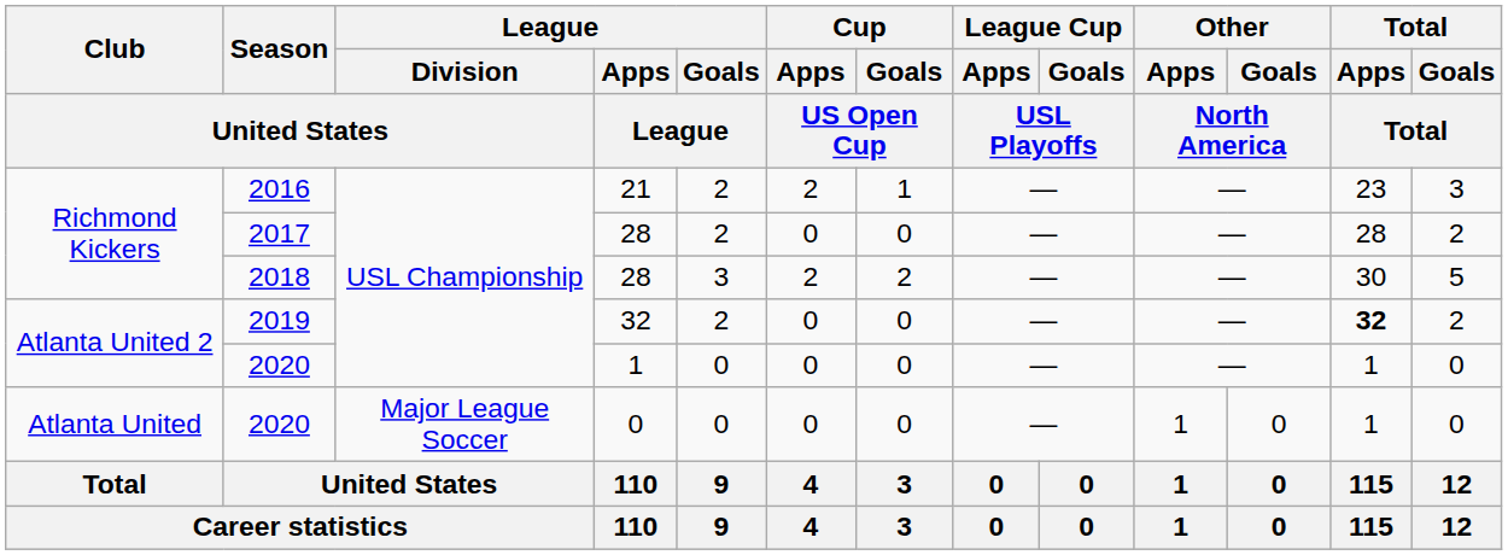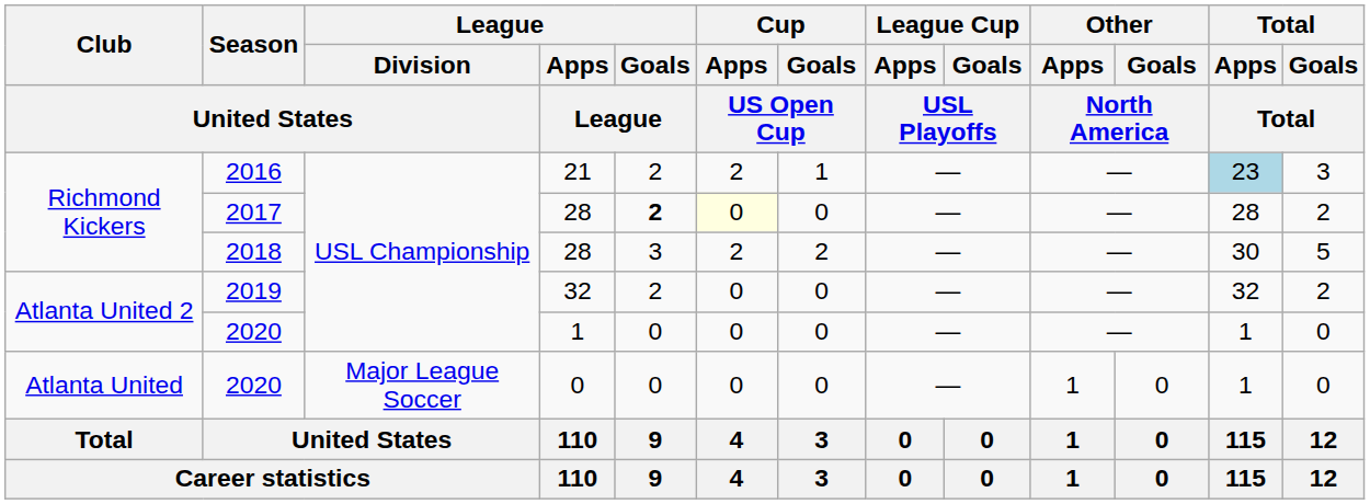2016 | Total / Apps / Total: no background -> lightblue background
2017 | League / Goals / League: normal -> bold
2017 | Cup / Apps / US Open Cup: no background -> lightyellow background
2019 | Total / Apps / Total: bold -> normal
